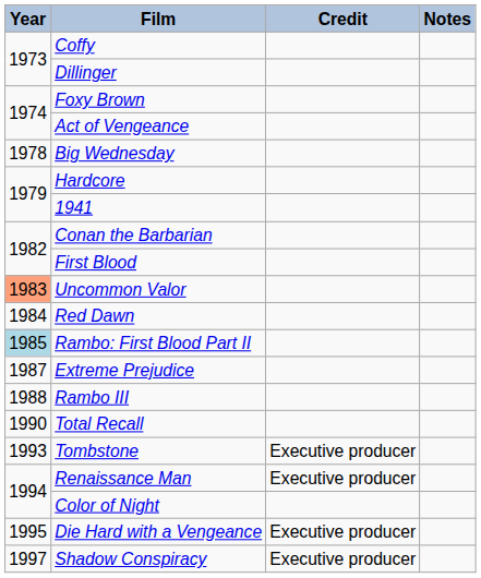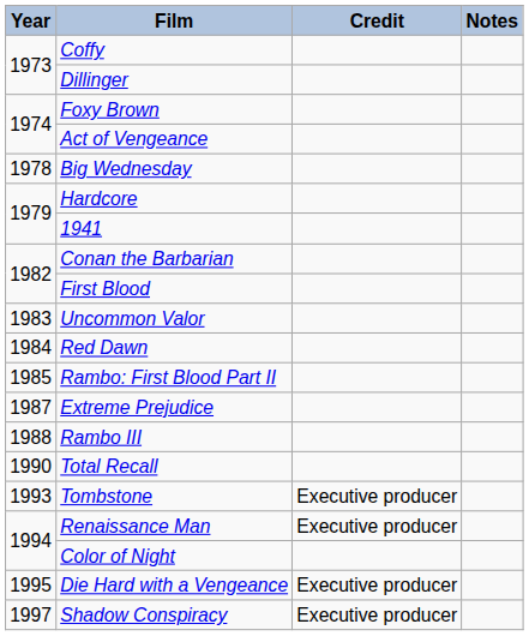Uncommon Valor | Year: lightsalmon background -> no background
Rambo: First Blood Part II | Year: lightblue background -> no background
